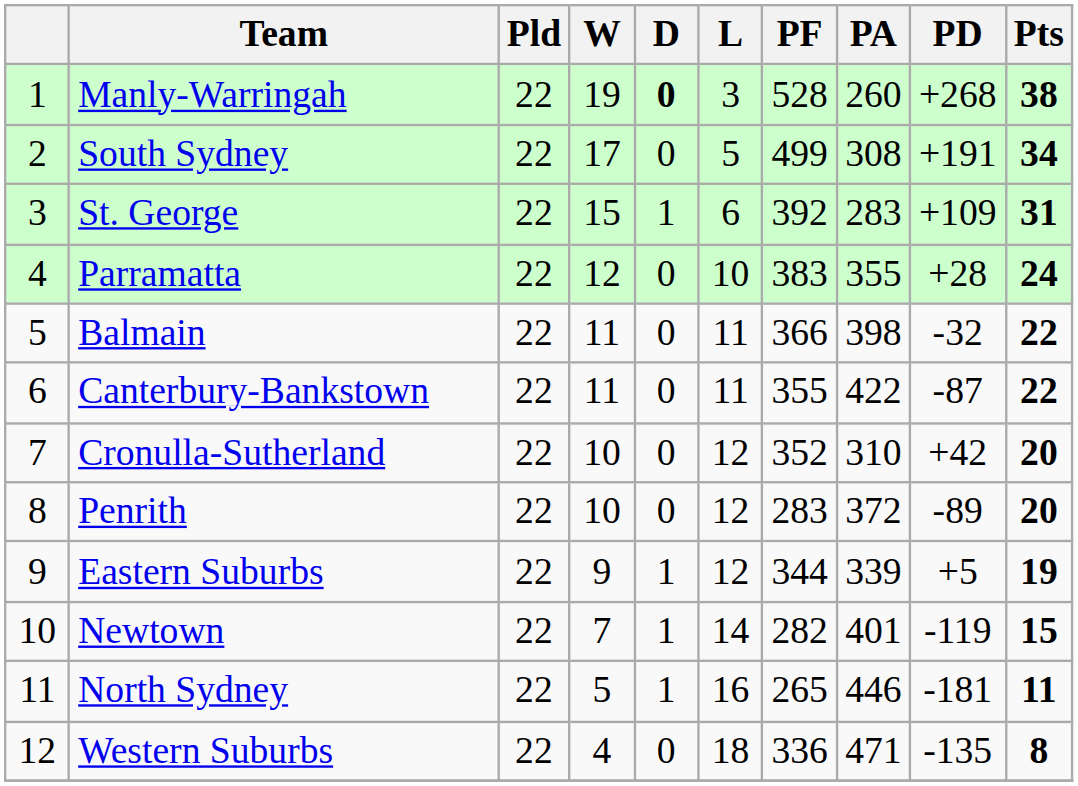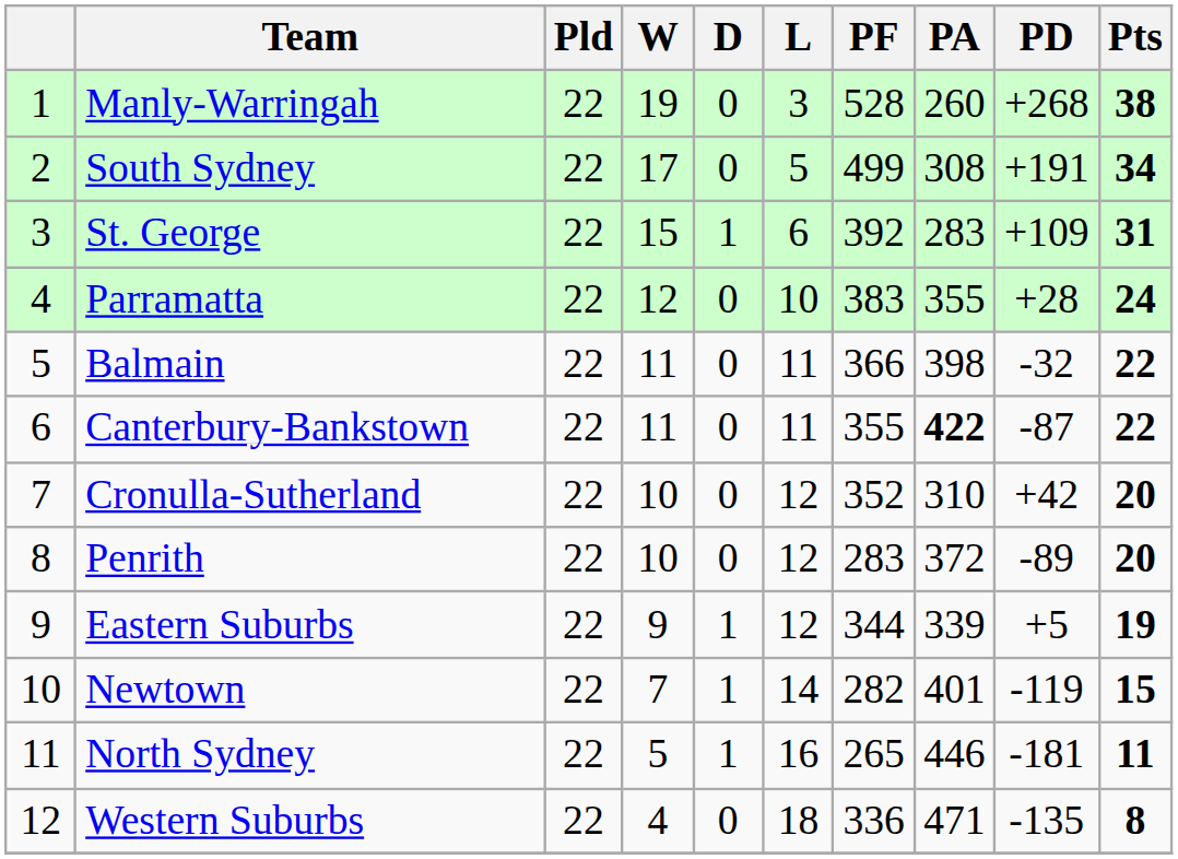Manly-Warringah | D: bold -> normal
Canterbury-Bankstown | PA: normal -> bold
